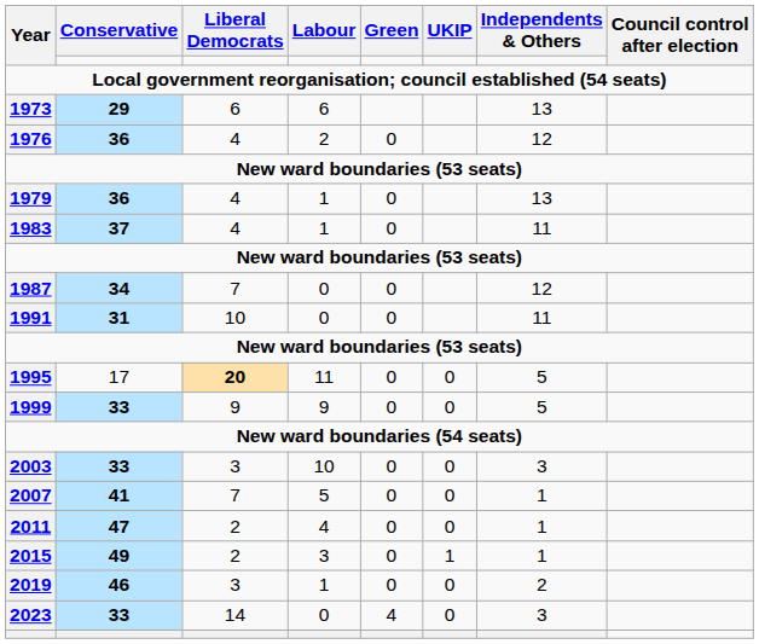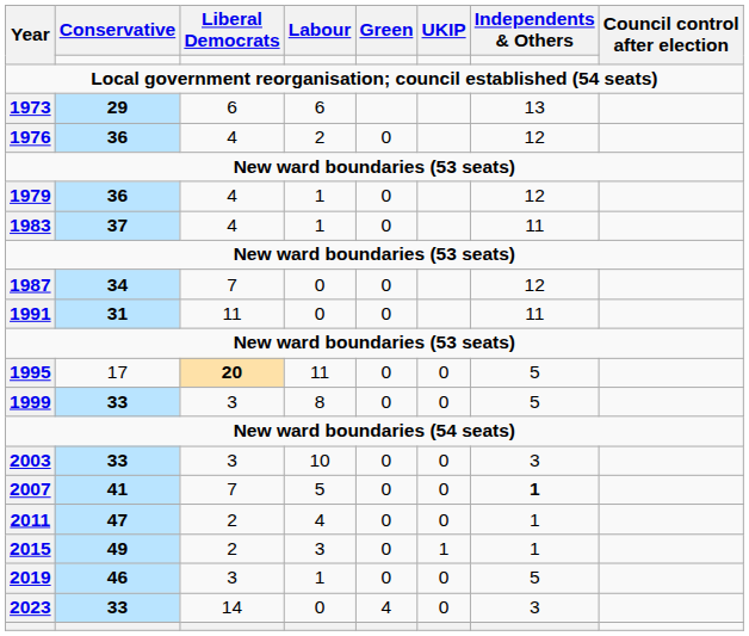1979 | Independents & Others: 13 -> 12
1991 | Liberal Democrats: 10 -> 11
1999 | Liberal Democrats: 9 -> 3
1999 | Labour: 9 -> 8
2007 | Independents & Others: normal -> bold
2019 | Independents & Others: 2 -> 5
